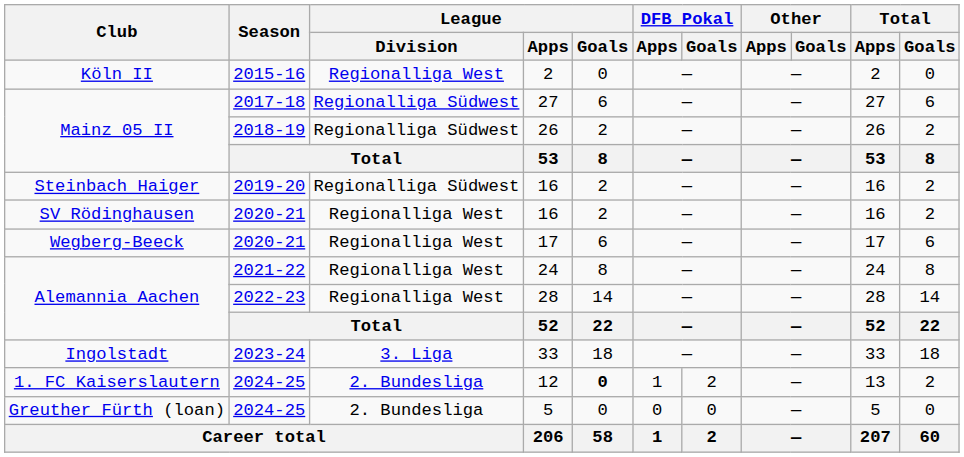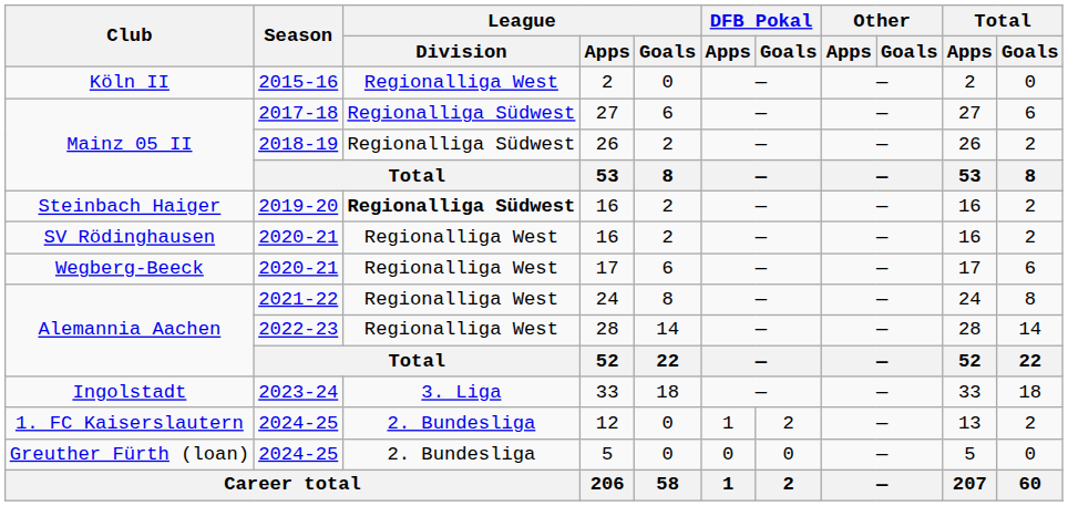Steinbach Haiger / 16 | League / Division: normal -> bold
12 | League / Goals: bold -> normal
